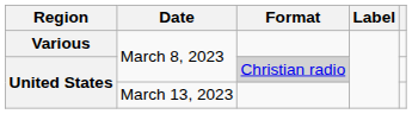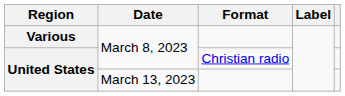United States / March 8, 2023 | Format: lightgrey background -> no background
